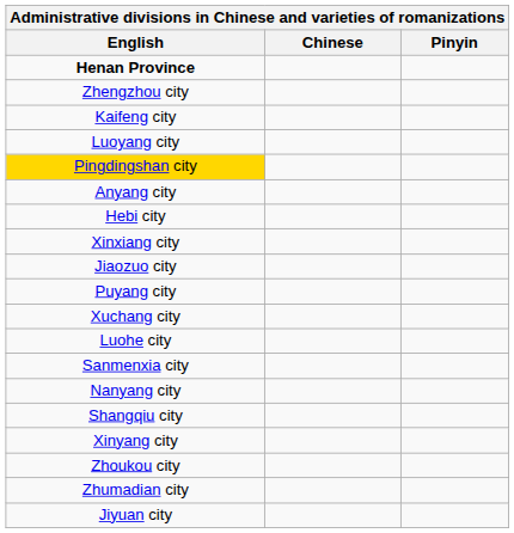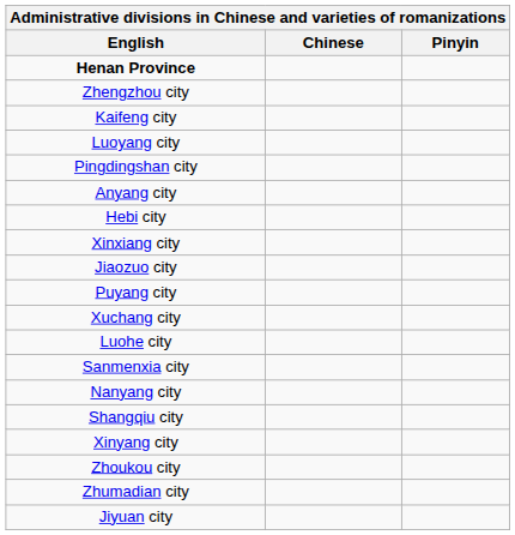Pingdingshan city | English: gold background -> no background
